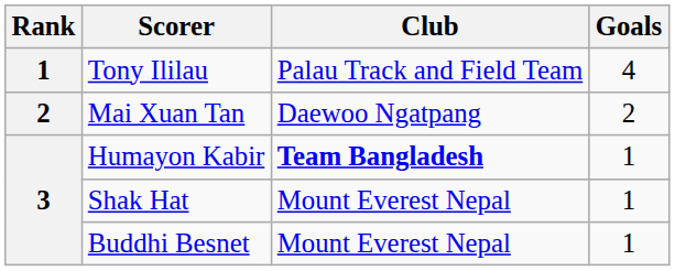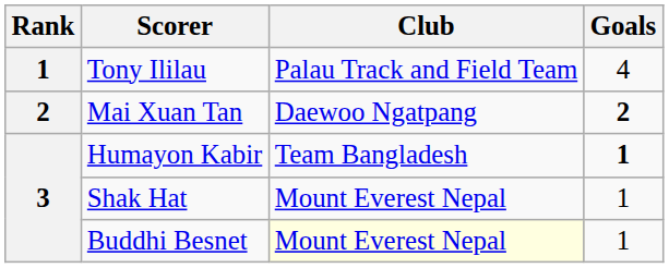Mai Xuan Tan | Goals: normal -> bold
Humayon Kabir | Club: bold -> normal
Humayon Kabir | Goals: normal -> bold
Buddhi Besnet | Club: no background -> lightyellow background
